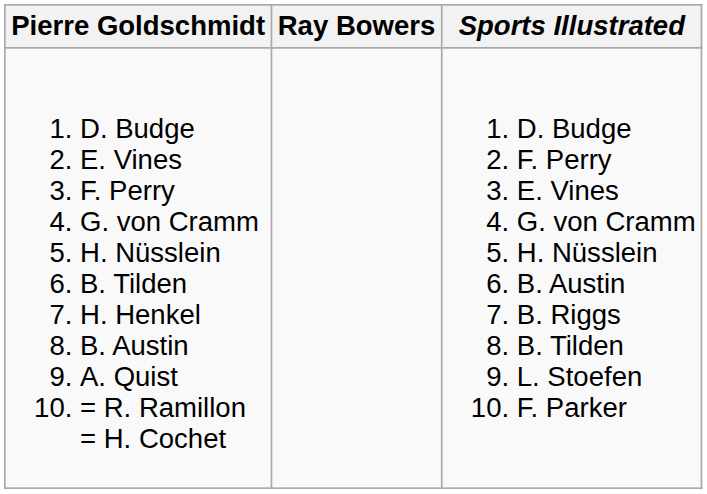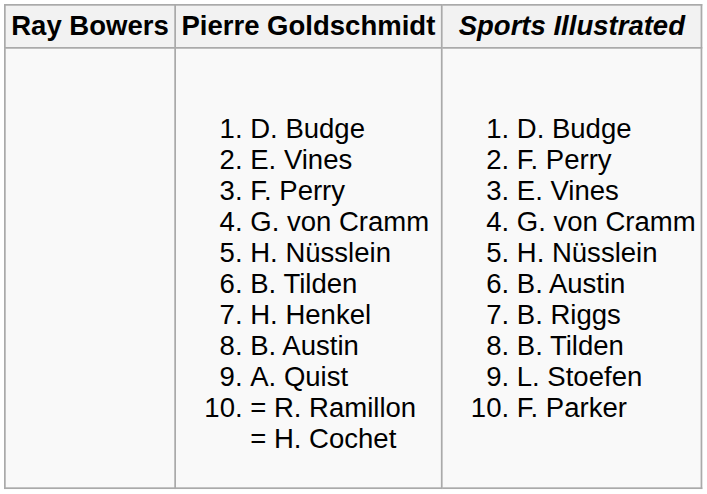columns swapped: Ray Bowers <-> Pierre Goldschmidt
